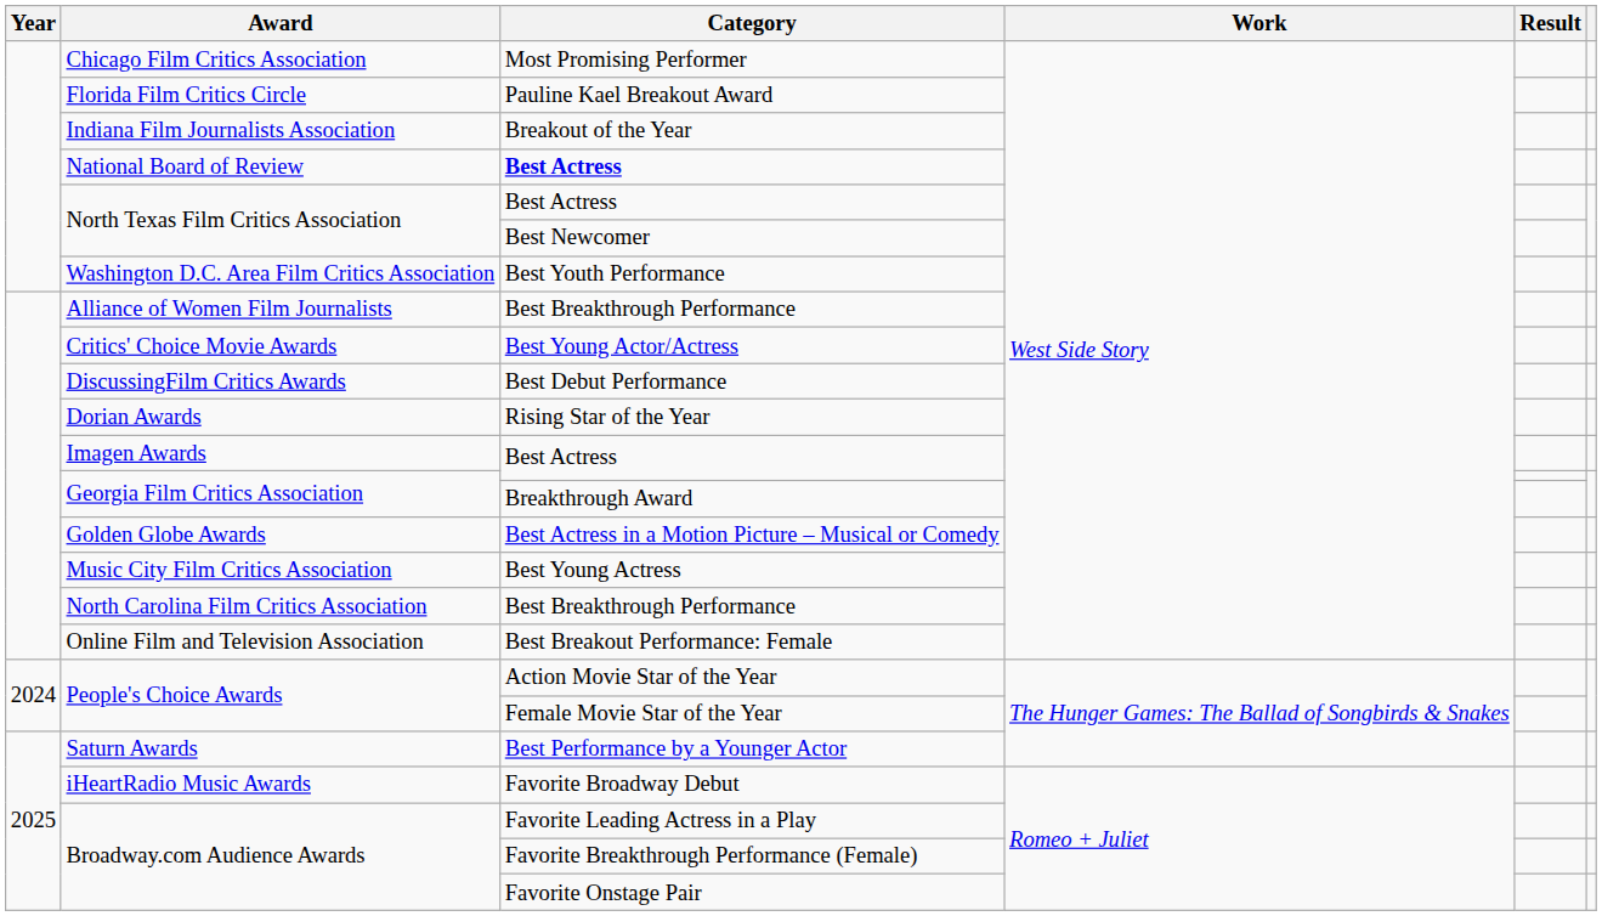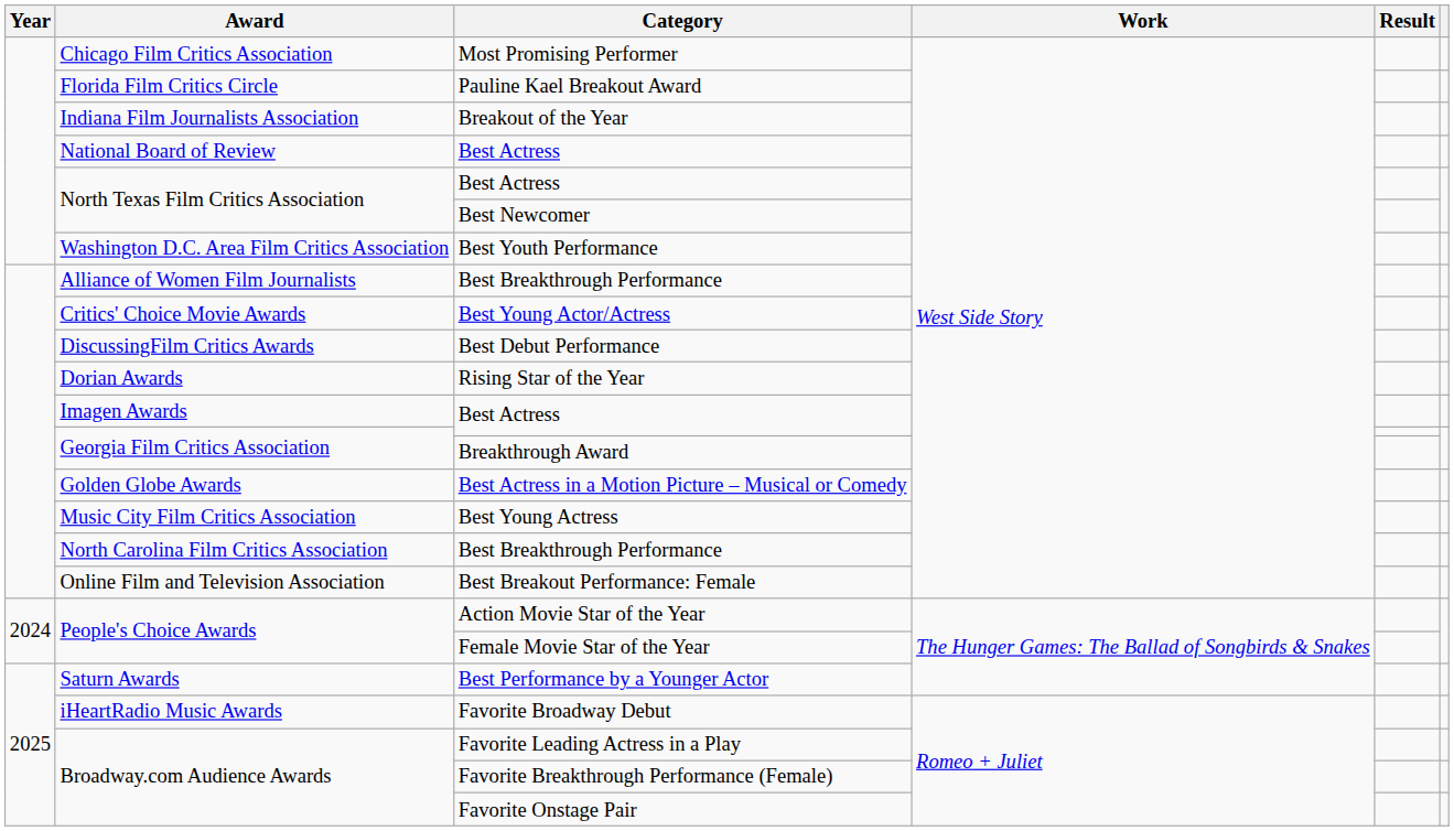National Board of Review / Best Actress | Category: bold -> normal
